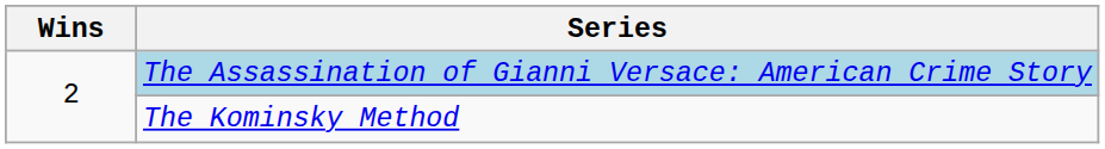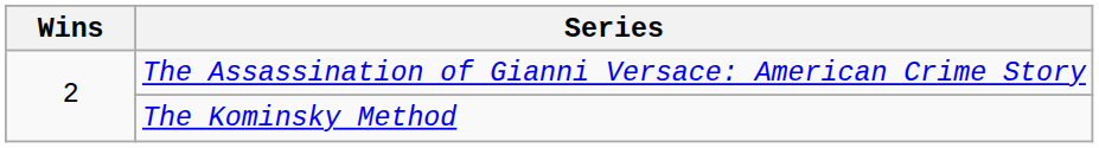The Assassination of Gianni Versace: American Crime Story | Series: lightblue background -> no background
